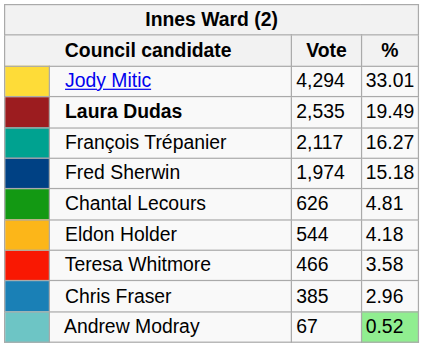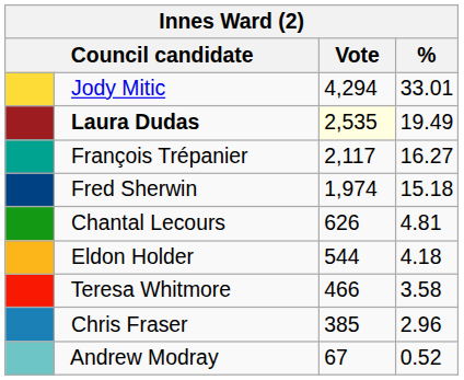Laura Dudas | Vote: no background -> lightyellow background
Andrew Modray | %: lightgreen background -> no background
